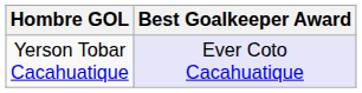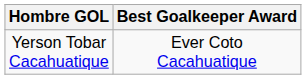Yerson Tobar Cacahuatique | Best Goalkeeper Award: lavender background -> no background
